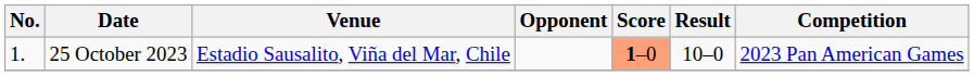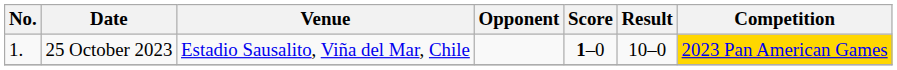25 October 2023 | Score: lightsalmon background -> no background
25 October 2023 | Competition: no background -> gold background
